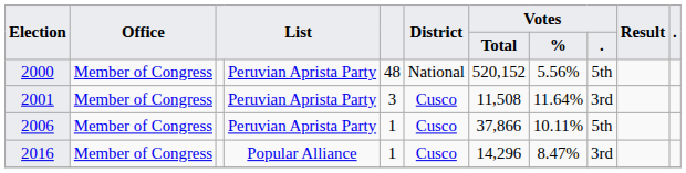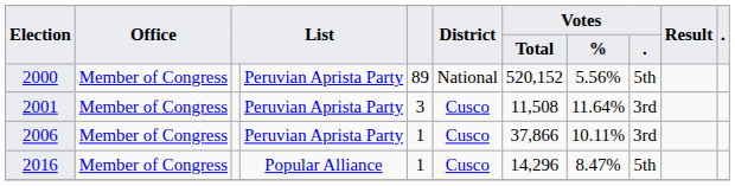2000 | column 5: 48 -> 89
2006 | Votes / .: 5th -> 3rd
2016 | Votes / .: 3rd -> 5th
